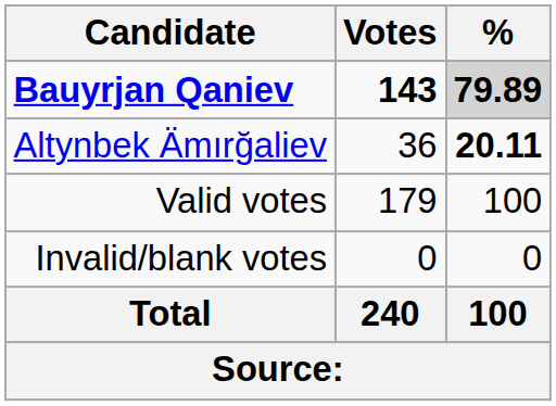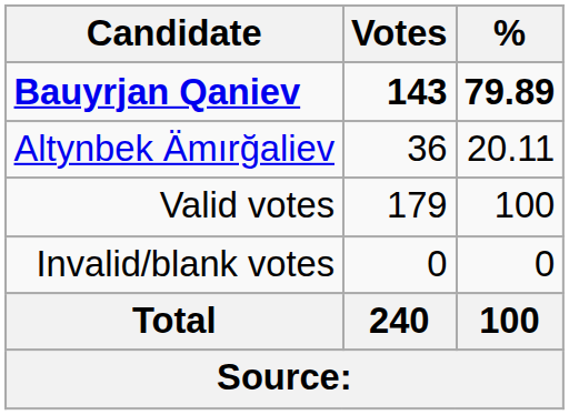Bauyrjan Qaniev | %: lightgrey background -> no background
Altynbek Ämırğaliev | %: bold -> normal
